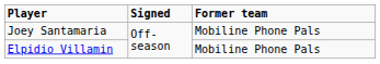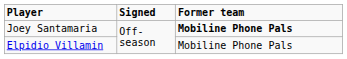Joey Santamaria | Former team: normal -> bold
